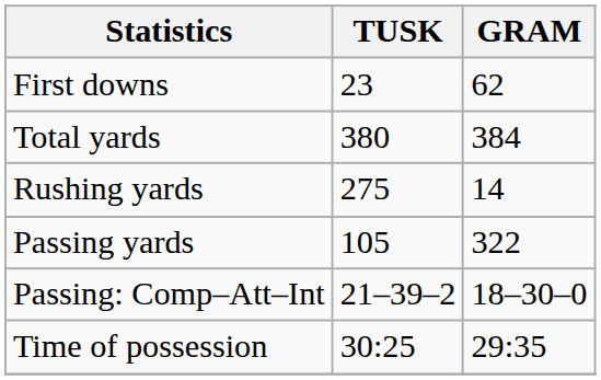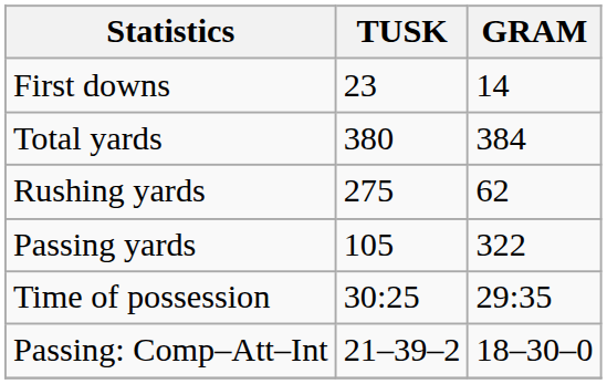First downs | GRAM: 62 -> 14
Rushing yards | GRAM: 14 -> 62
rows swapped: Passing: Comp–Att–Int <-> Time of possession
